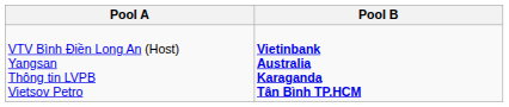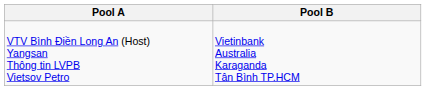row 2 | Pool B: bold -> normal
